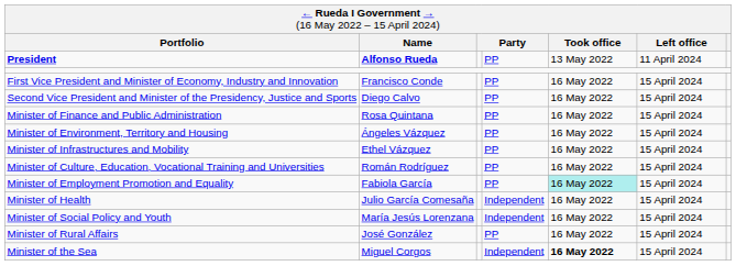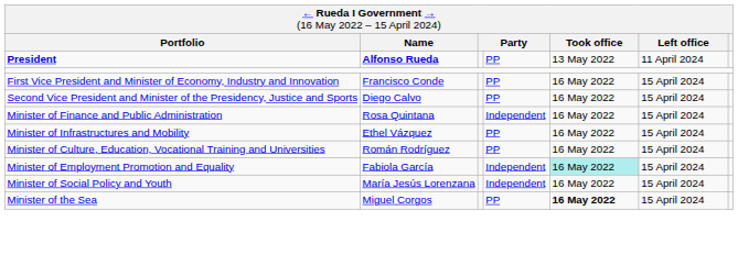Minister of Finance and Public Administration | column 4: PP -> Independent
- row: Minister of Environment, Territory and Housing | Ángeles Vázquez | PP | 16 May 2022 | 15 April 2024
Minister of Employment Promotion and Equality | column 4: PP -> Independent
- row: Minister of Health | Julio García Comesaña | Independent | 16 May 2022 | 15 April 2024
- row: Minister of Rural Affairs | José González | PP | 16 May 2022 | 15 April 2024
Minister of the Sea | column 4: Independent -> PP
